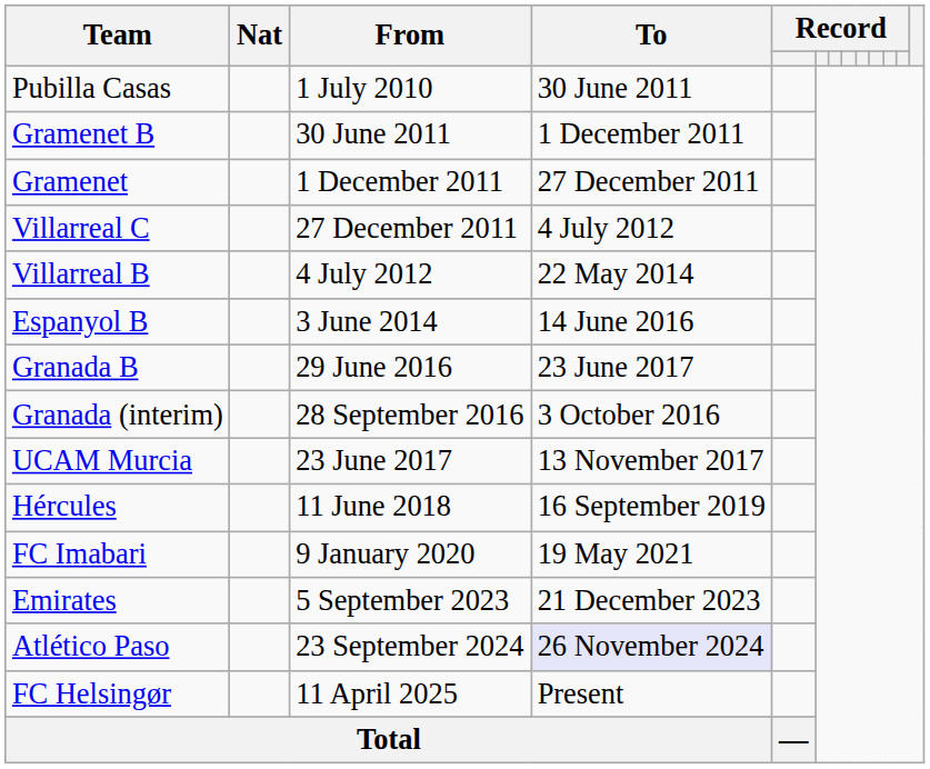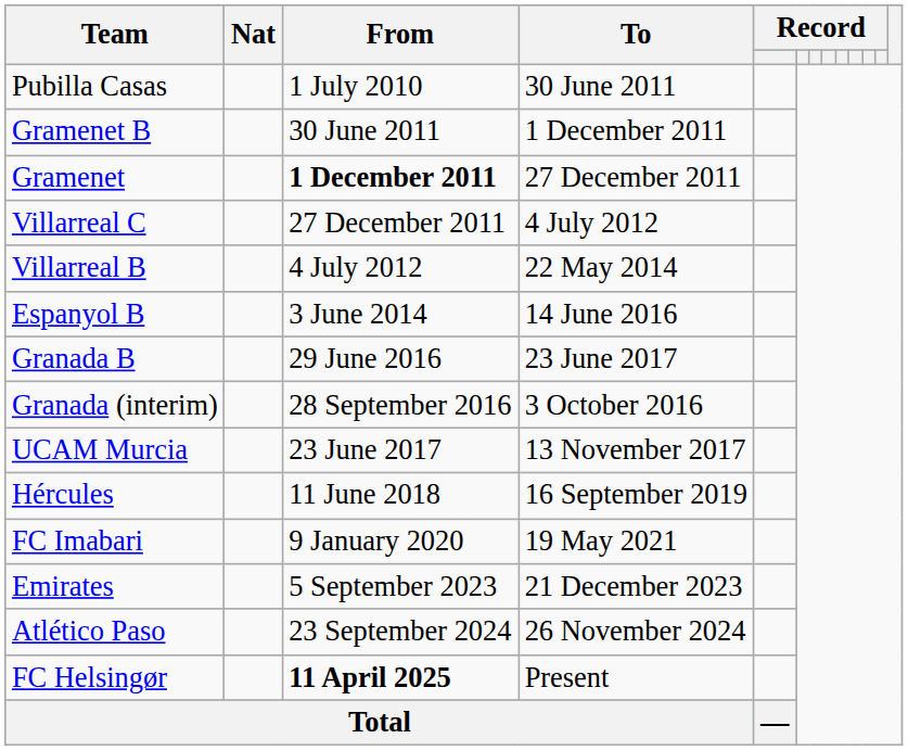Gramenet | From: normal -> bold
Atlético Paso | To: lavender background -> no background
FC Helsingør | From: normal -> bold
